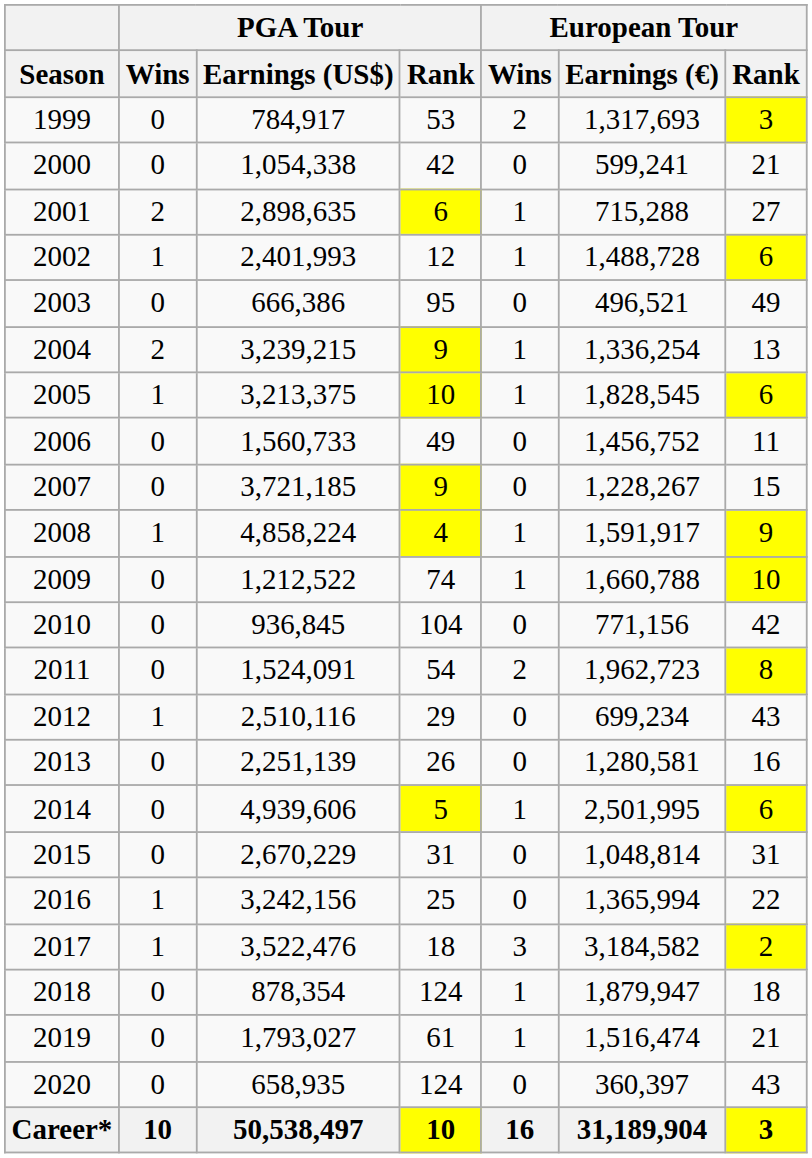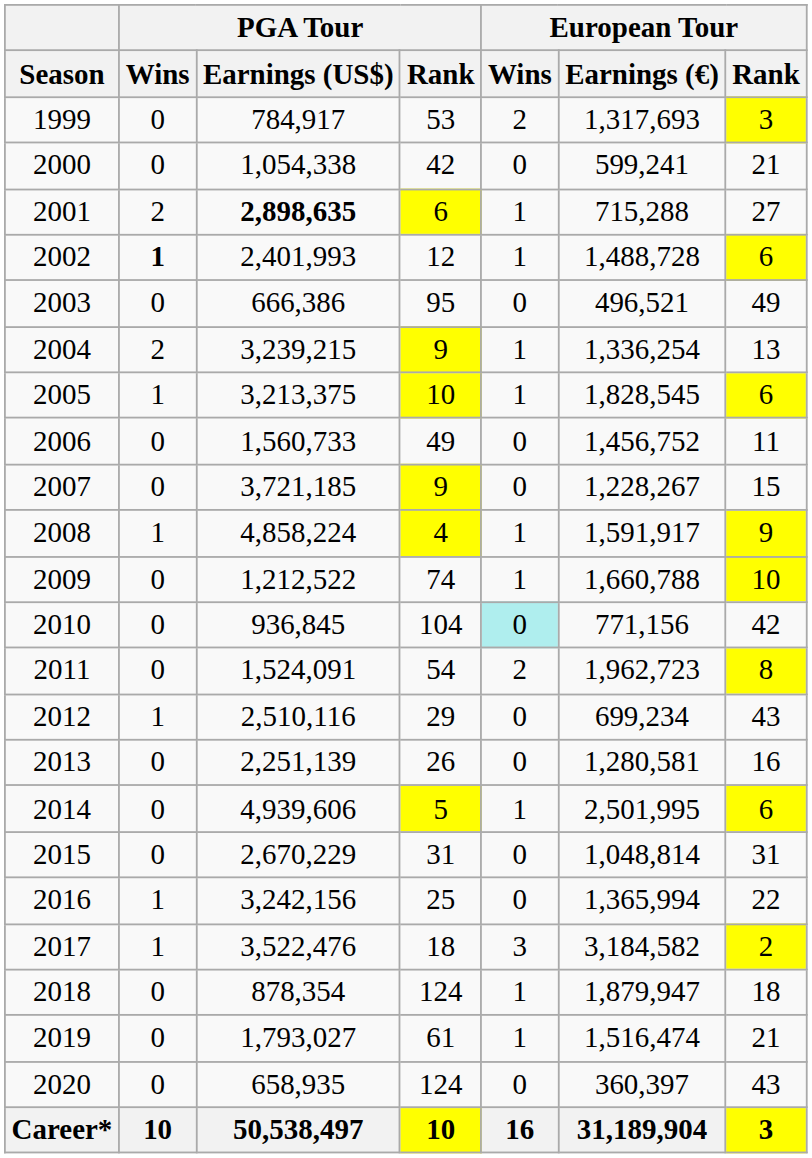2001 | PGA Tour / Earnings (US$): normal -> bold
2002 | PGA Tour / Wins: normal -> bold
2010 | European Tour / Wins: no background -> paleturquoise background
